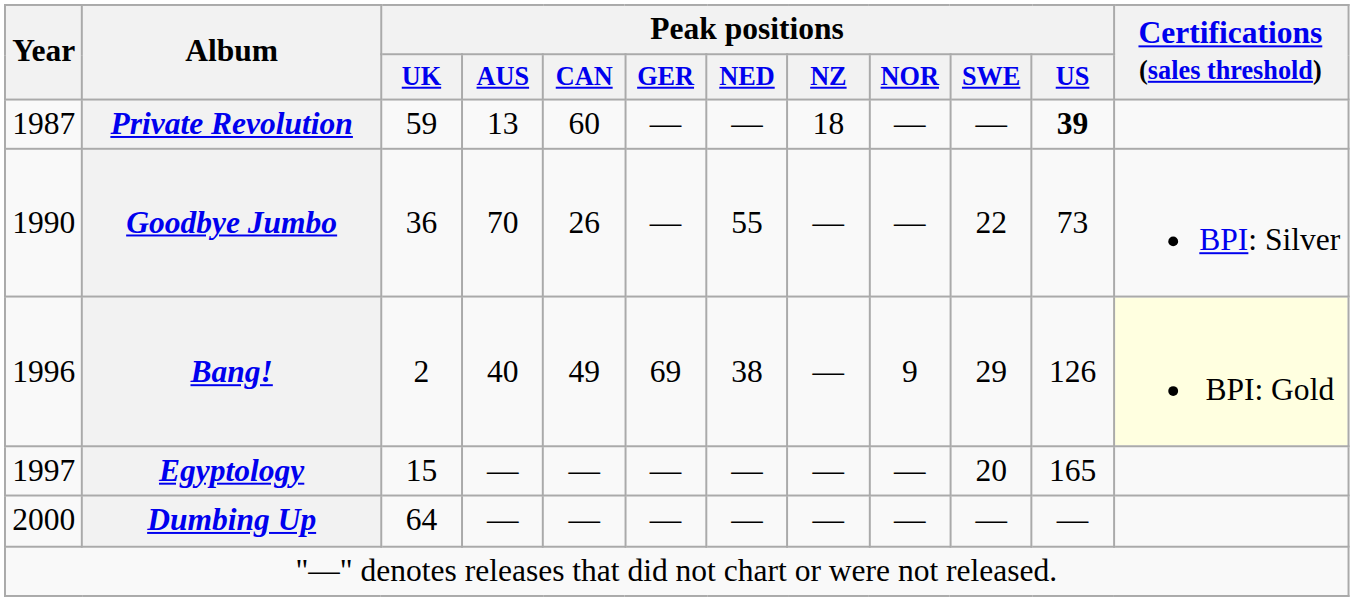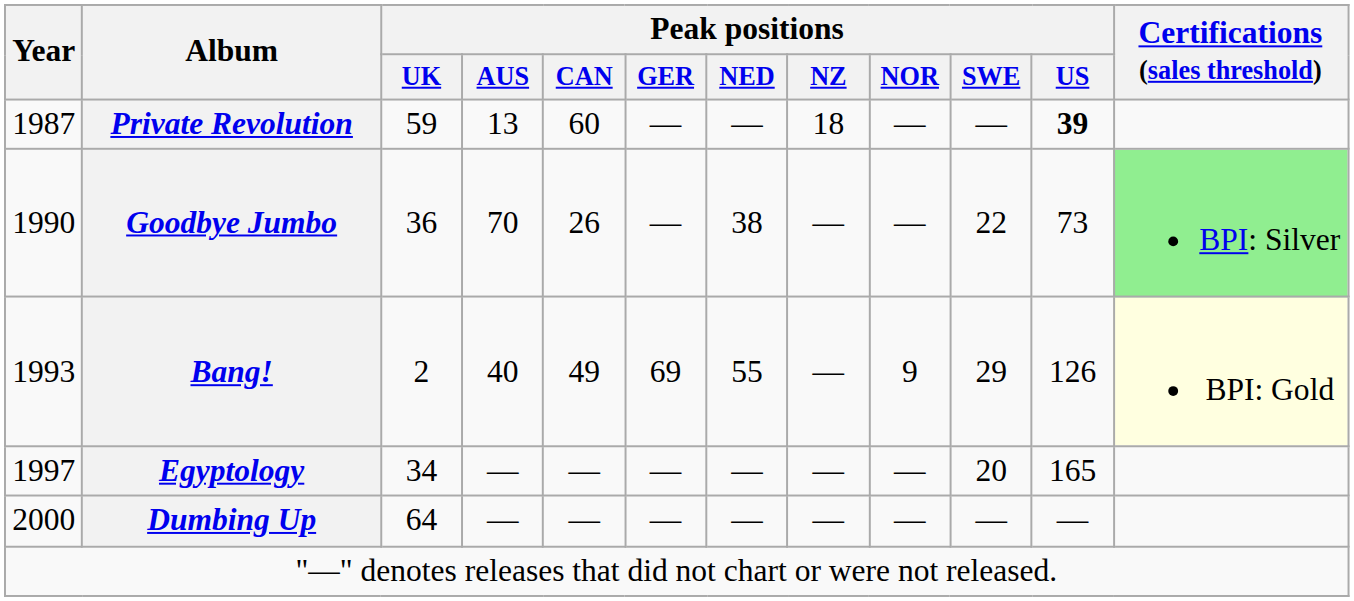Goodbye Jumbo | Peak positions / NED: 55 -> 38
Goodbye Jumbo | Certifications (sales threshold): no background -> lightgreen background
Bang! | Year: 1996 -> 1993
Bang! | Peak positions / NED: 38 -> 55
Egyptology | Peak positions / UK: 15 -> 34
